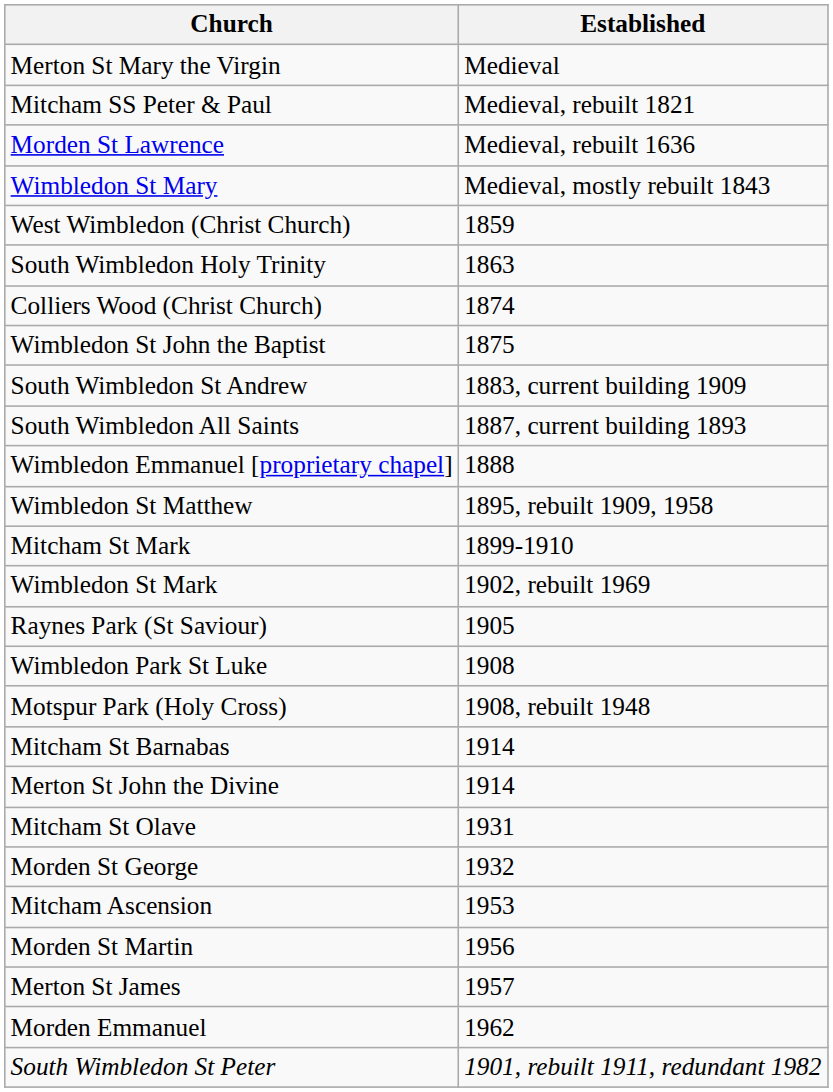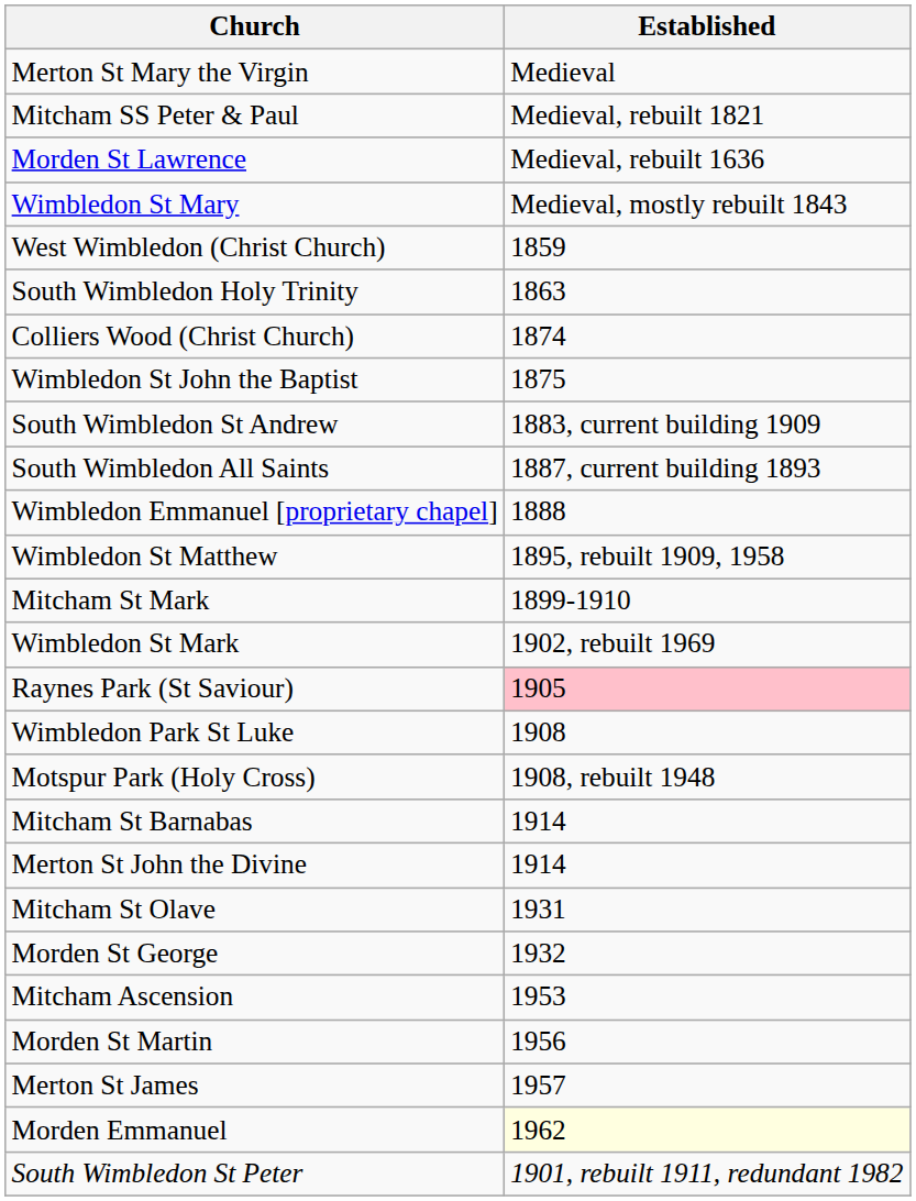Raynes Park (St Saviour) | Established: no background -> pink background
Morden Emmanuel | Established: no background -> lightyellow background
